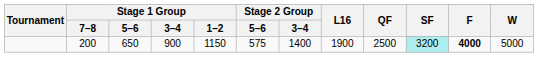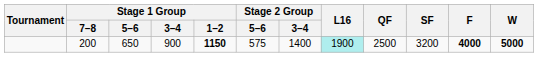row 3 | Stage 1 Group / 1–2: normal -> bold
row 3 | L16: no background -> paleturquoise background
row 3 | SF: paleturquoise background -> no background
row 3 | W: normal -> bold
